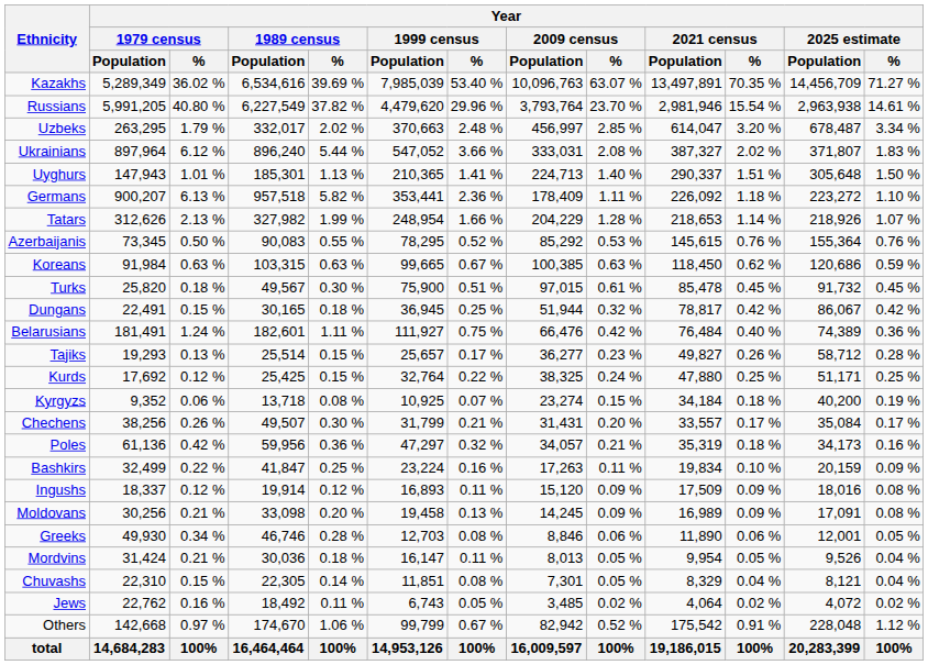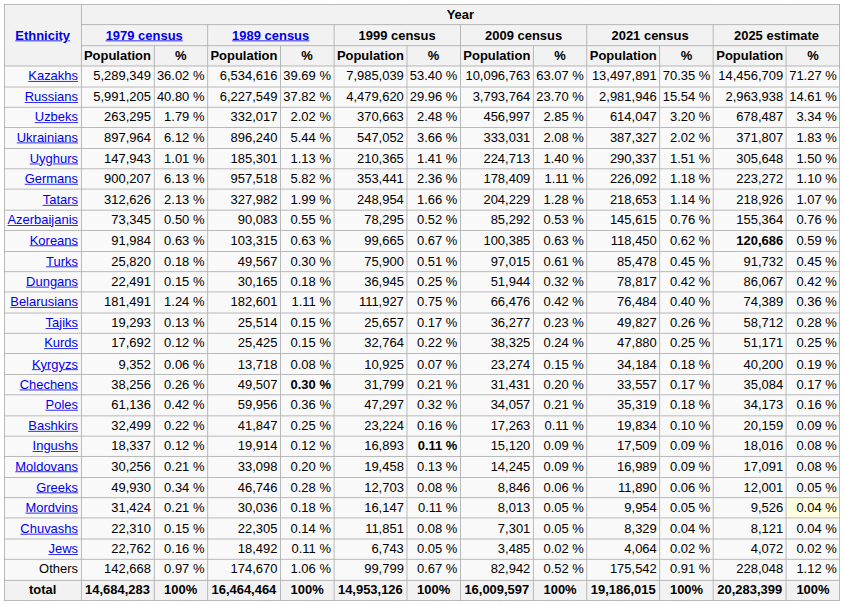Koreans | Year / 2025 estimate / Population: normal -> bold
Chechens | Year / 1989 census / %: normal -> bold
Ingushs | Year / 1999 census / %: normal -> bold
Mordvins | Year / 2025 estimate / %: no background -> lightyellow background
